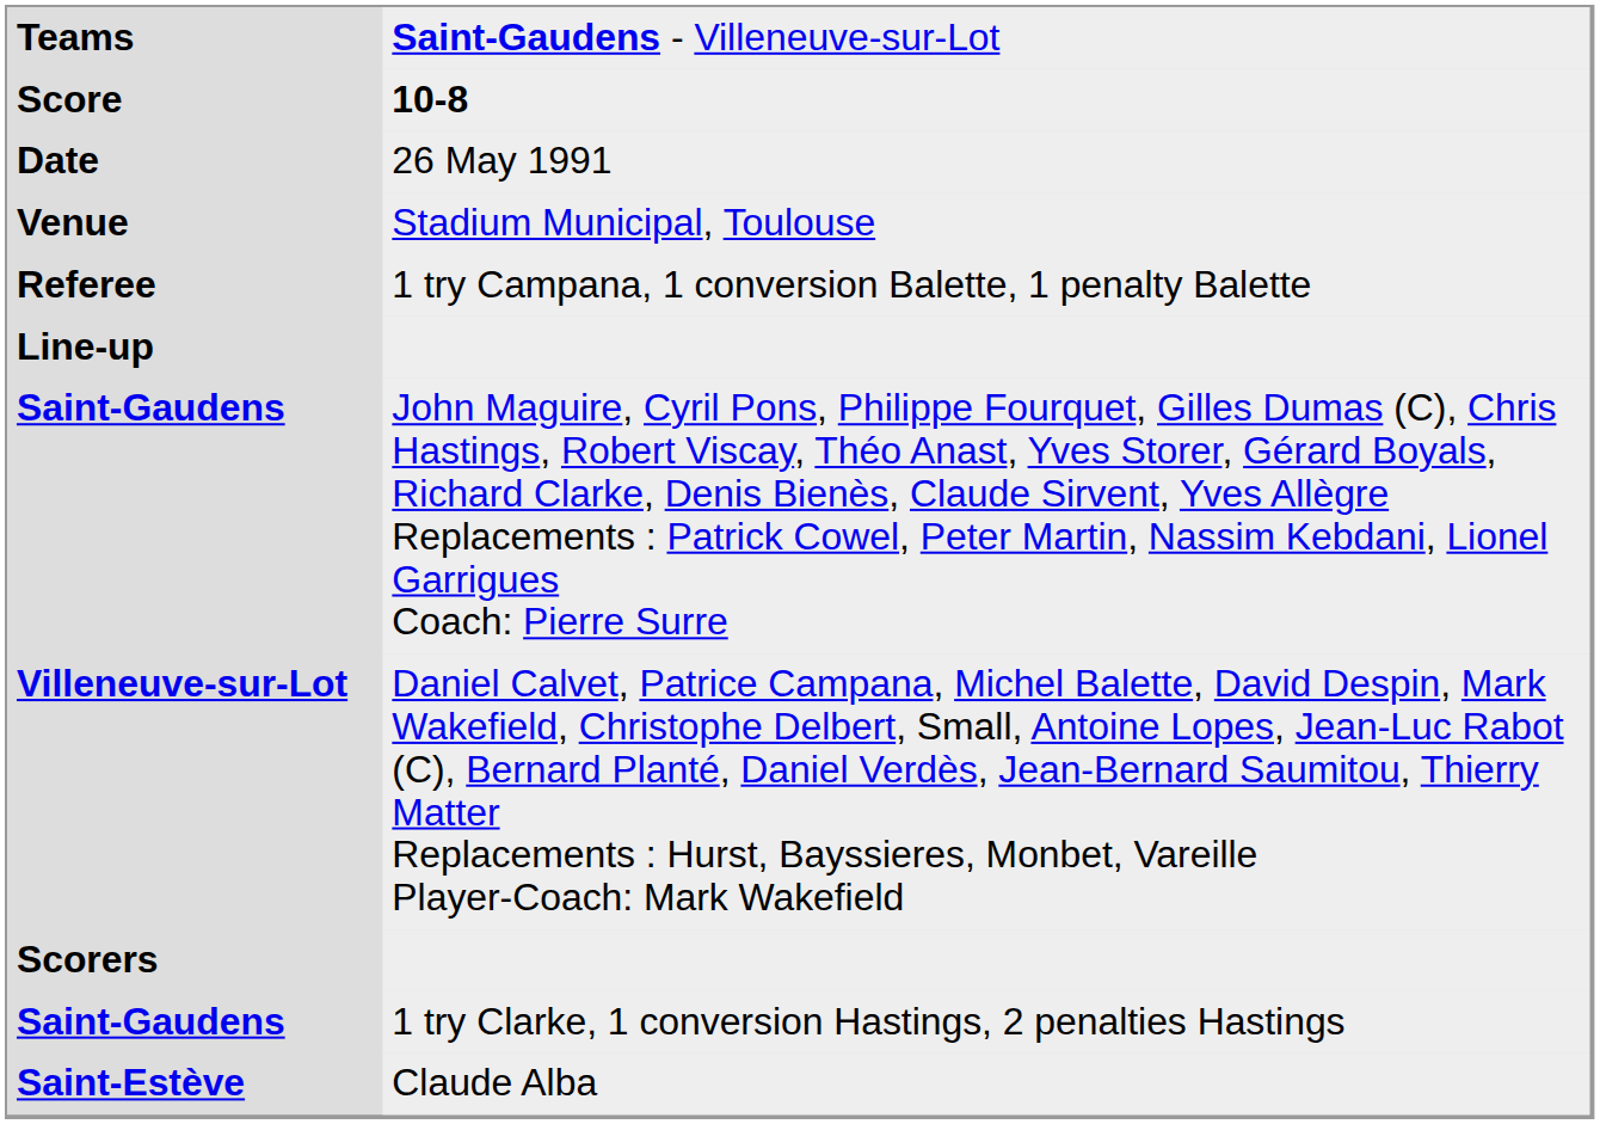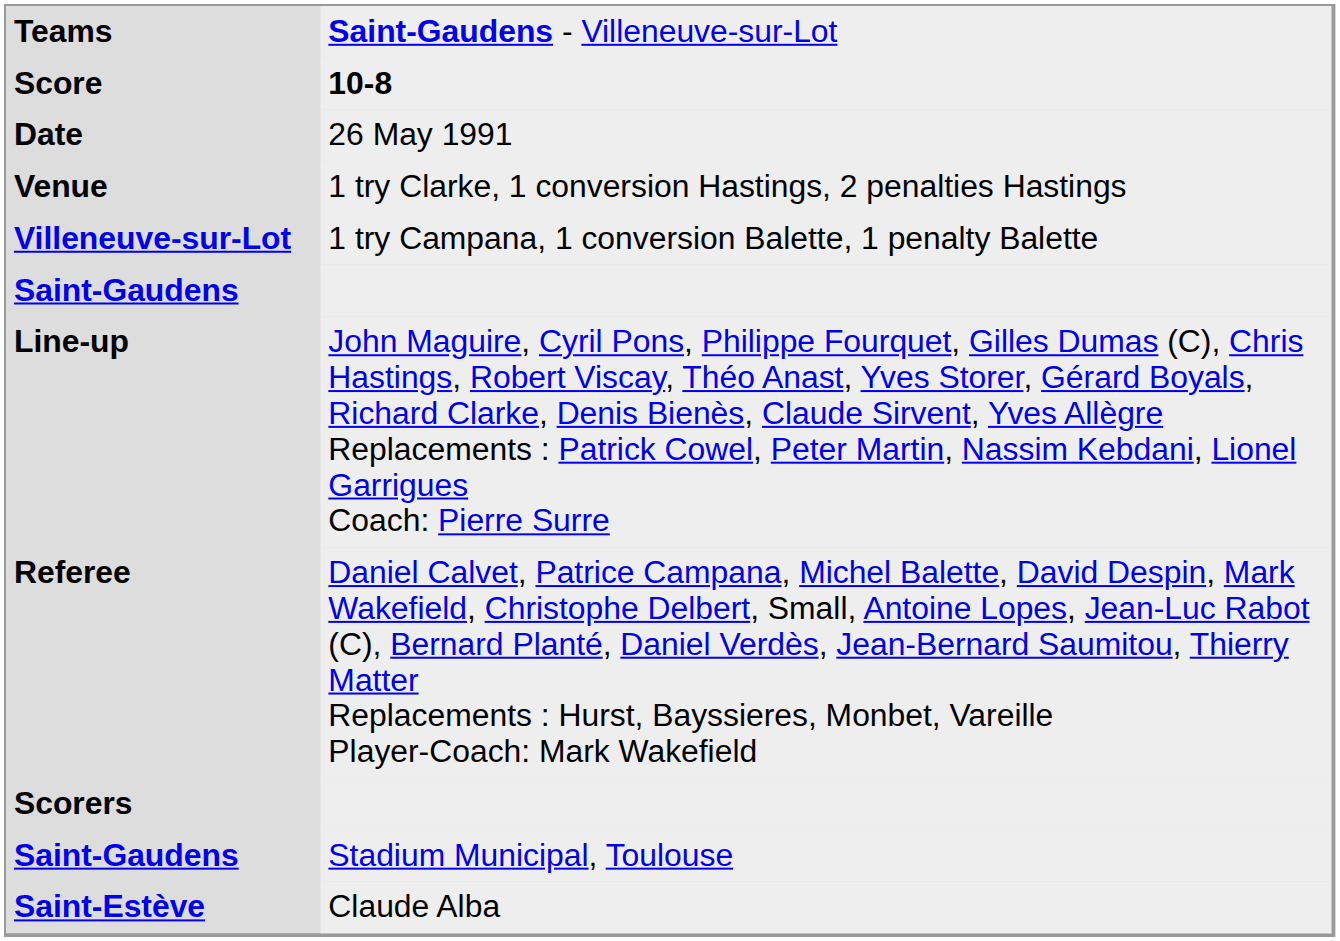row 4 | column 2: Stadium Municipal, Toulouse -> 1 try Clarke, 1 conversion Hastings, 2 penalties Hastings
row 5 | column 1: Referee -> Villeneuve-sur-Lot
row 6 | column 1: Line-up -> Saint-Gaudens
row 7 | column 1: Saint-Gaudens -> Line-up
row 8 | column 1: Villeneuve-sur-Lot -> Referee
row 10 | column 2: 1 try Clarke, 1 conversion Hastings, 2 penalties Hastings -> Stadium Municipal, Toulouse
